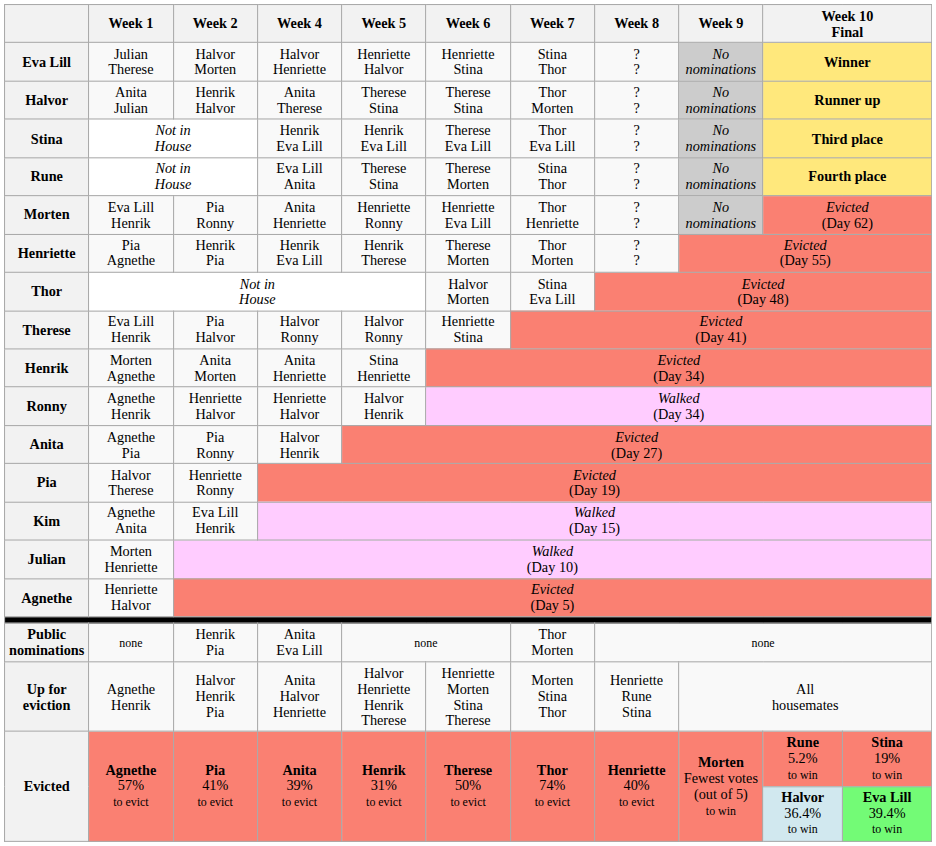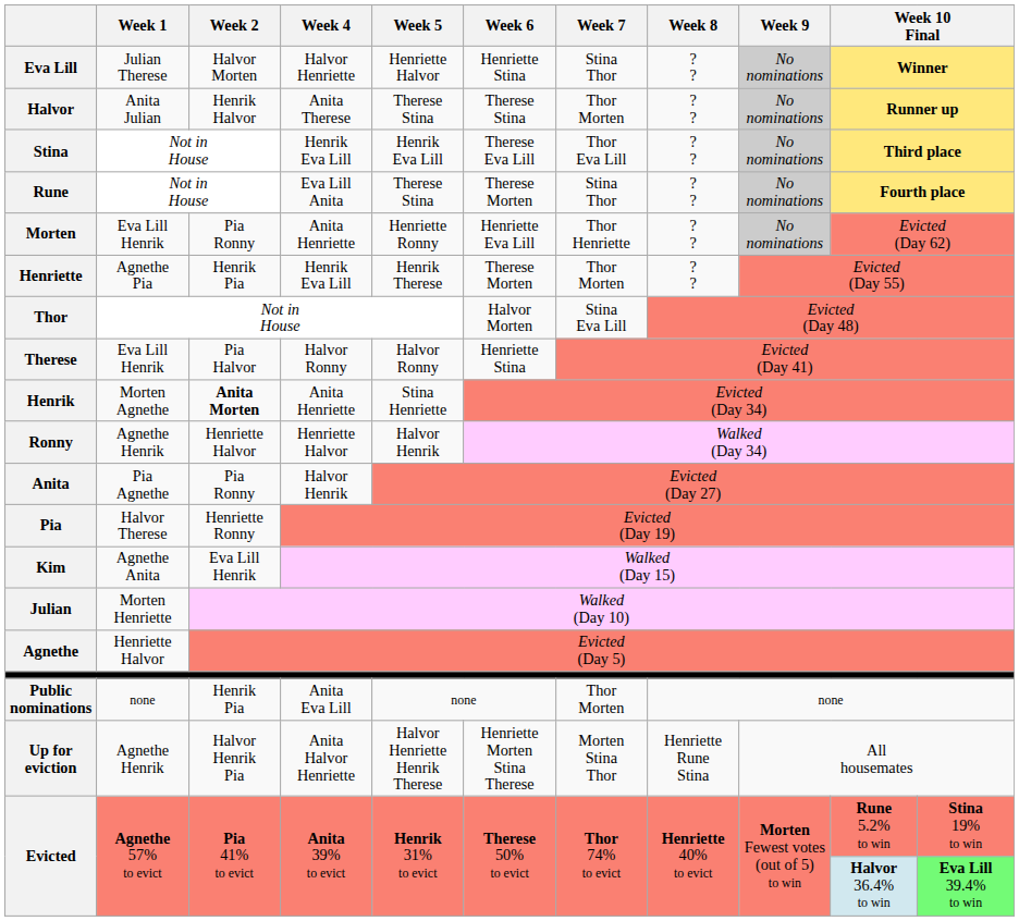Henriette | Week 1: Pia Agnethe -> Agnethe Pia
Henrik | Week 2: normal -> bold
Anita | Week 1: Agnethe Pia -> Pia Agnethe
